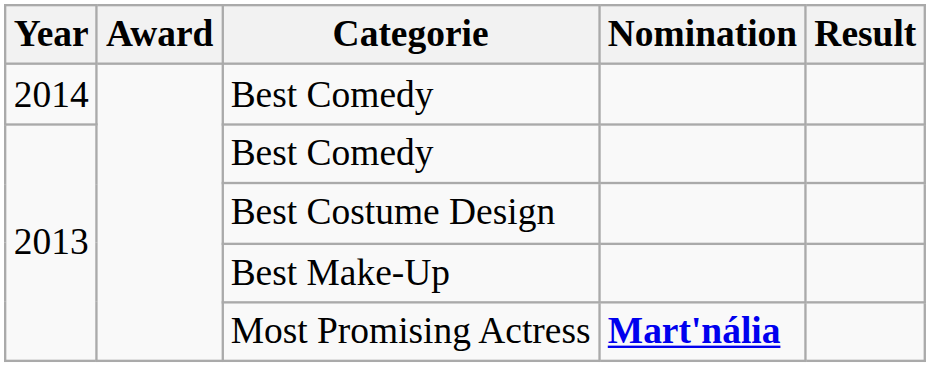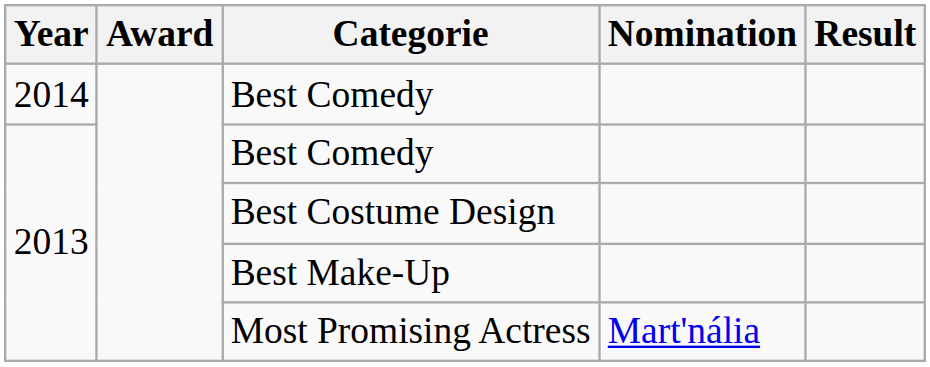Most Promising Actress | Nomination: bold -> normal
